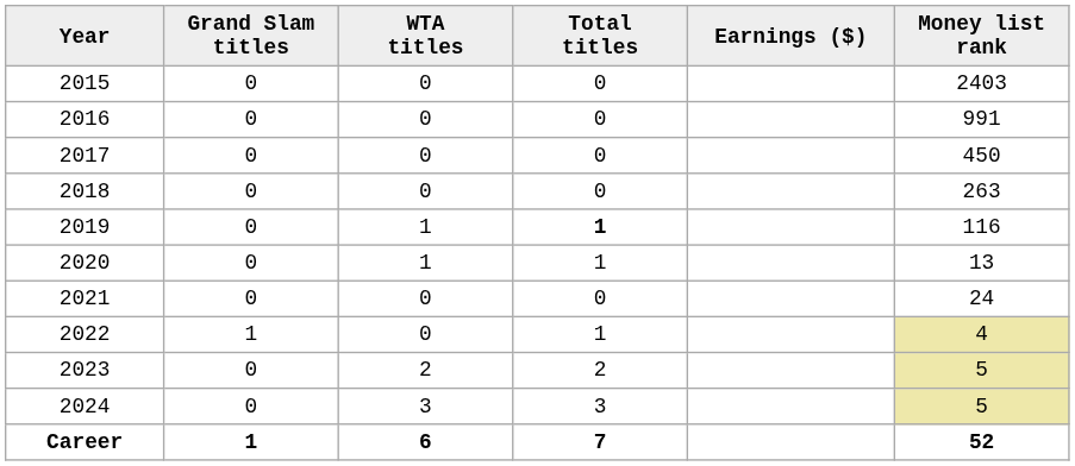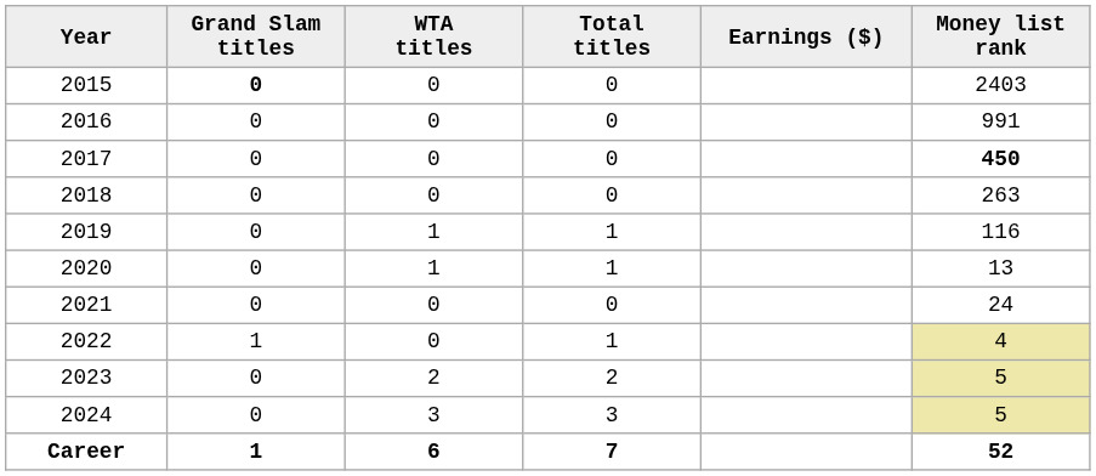2015 | column 2: normal -> bold
2017 | column 6: normal -> bold
2019 | column 4: bold -> normal
